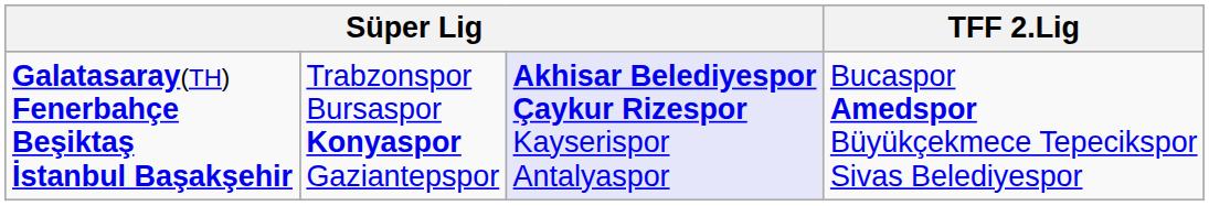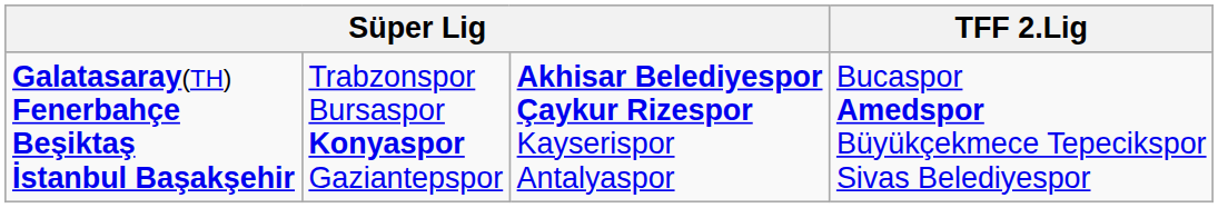Galatasaray(TH) Fenerbahçe Beşiktaş İstanbul Başakşehir | column 3: lavender background -> no background
